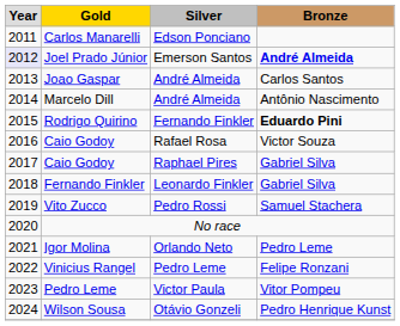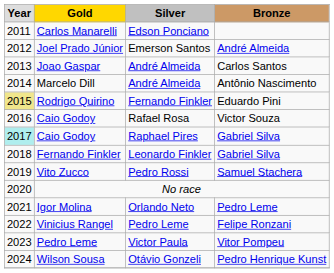Joel Prado Júnior | column 1: lavender background -> no background
Joel Prado Júnior | column 4: bold -> normal
Rodrigo Quirino | column 1: no background -> khaki background
Rodrigo Quirino | column 4: bold -> normal
Caio Godoy / Raphael Pires | column 1: no background -> paleturquoise background
